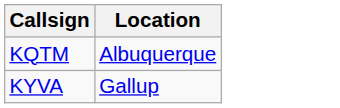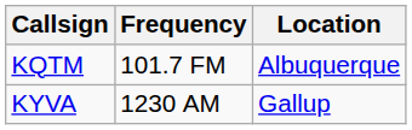+ column: Frequency | 101.7 FM | 1230 AM
